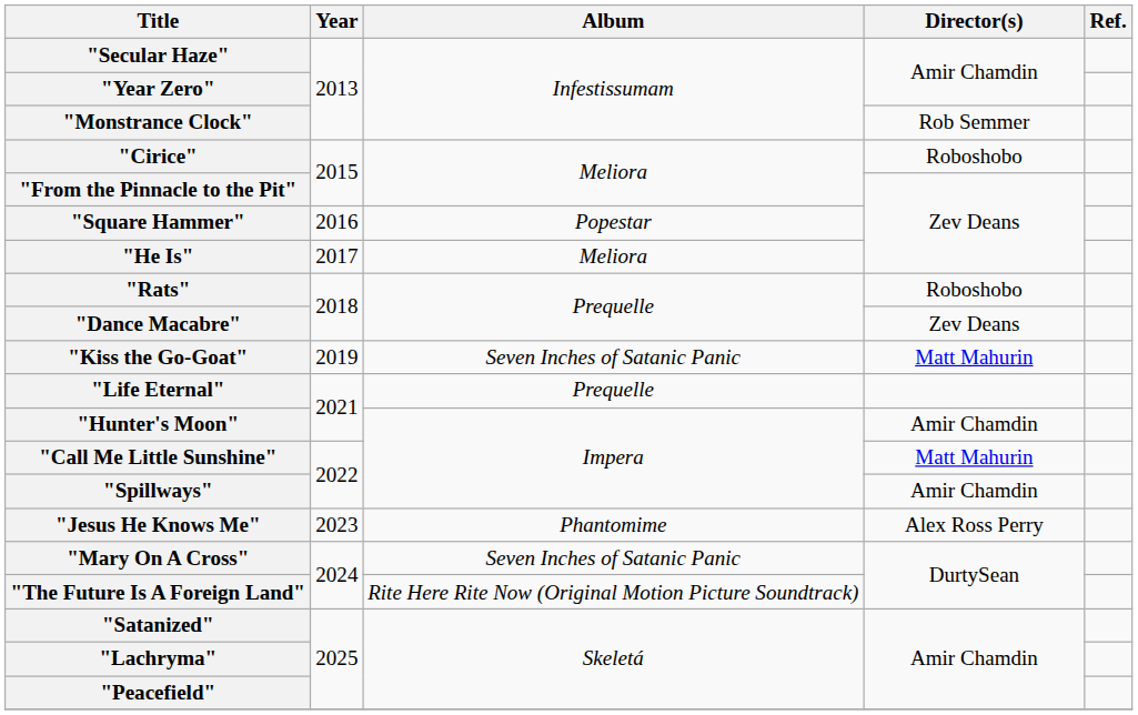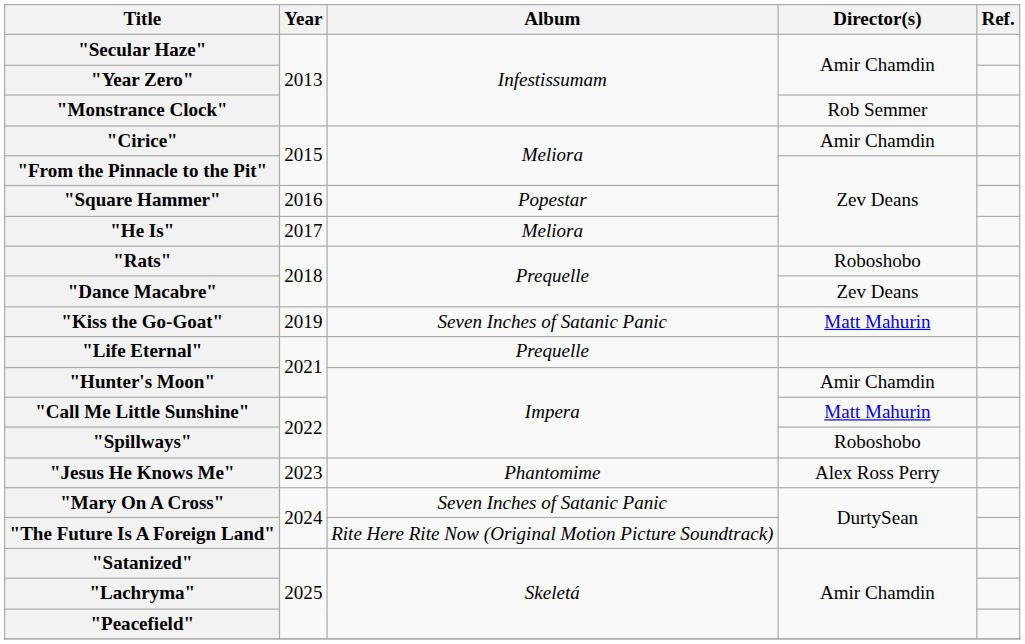"Cirice" | Director(s): Roboshobo -> Amir Chamdin
"Spillways" | Director(s): Amir Chamdin -> Roboshobo
